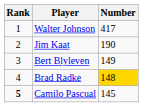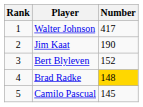Bert Blyleven | Number: 149 -> 152
Camilo Pascual | Rank: bold -> normal
